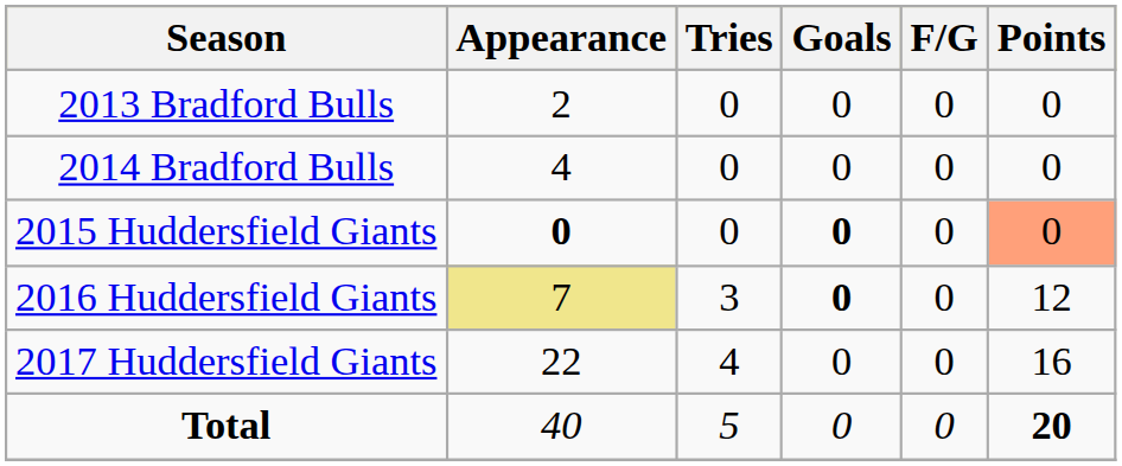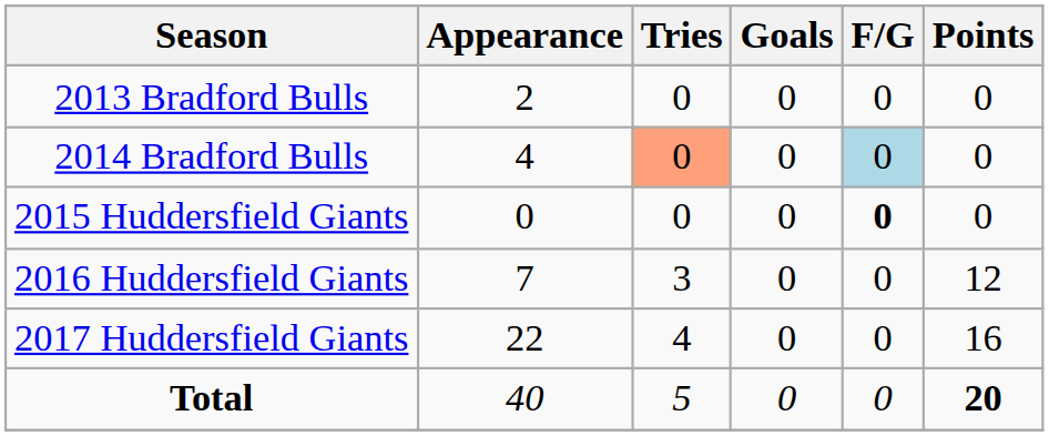2014 Bradford Bulls | Tries: no background -> lightsalmon background
2014 Bradford Bulls | F/G: no background -> lightblue background
2015 Huddersfield Giants | Appearance: bold -> normal
2015 Huddersfield Giants | Goals: bold -> normal
2015 Huddersfield Giants | F/G: normal -> bold
2015 Huddersfield Giants | Points: lightsalmon background -> no background
2016 Huddersfield Giants | Appearance: khaki background -> no background
2016 Huddersfield Giants | Goals: bold -> normal
